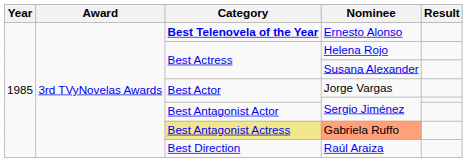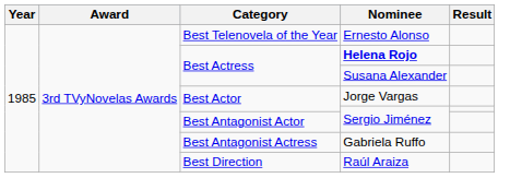Ernesto Alonso | Category: bold -> normal
Helena Rojo | Nominee: normal -> bold
Gabriela Ruffo | Category: khaki background -> no background
Gabriela Ruffo | Nominee: lightsalmon background -> no background
